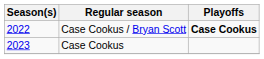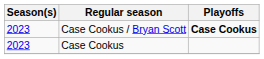Case Cookus / Bryan Scott | Season(s): 2022 -> 2023
